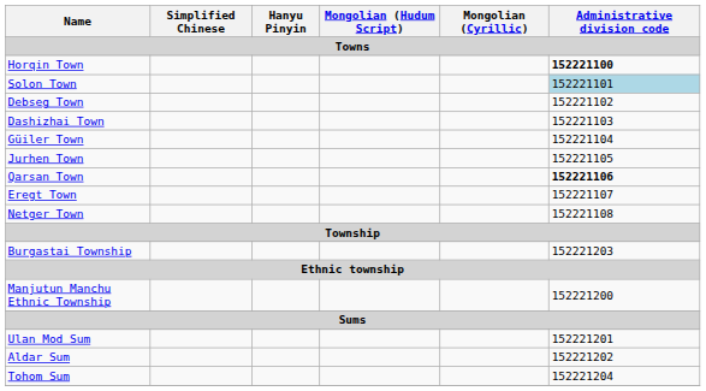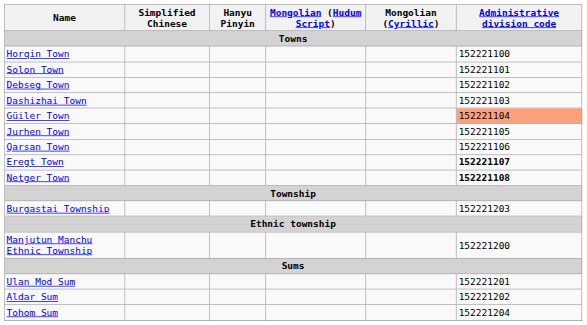Horqin Town | Administrative division code: bold -> normal
Solon Town | Administrative division code: lightblue background -> no background
Güiler Town | Administrative division code: no background -> lightsalmon background
Qarsan Town | Administrative division code: bold -> normal
Eregt Town | Administrative division code: normal -> bold
Netger Town | Administrative division code: normal -> bold
